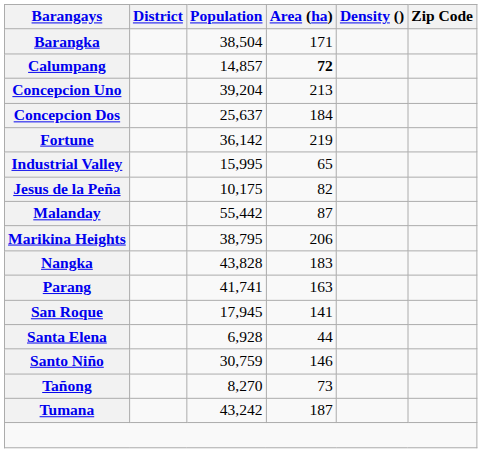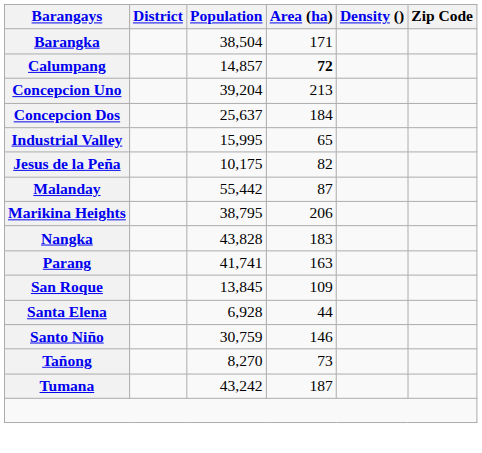- row: Fortune | 36,142 | 219
San Roque | Population: 17,945 -> 13,845
San Roque | Area (ha): 141 -> 109
